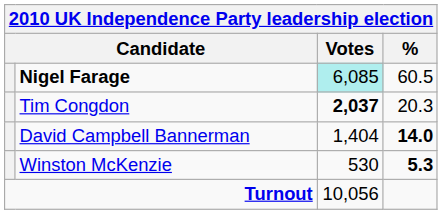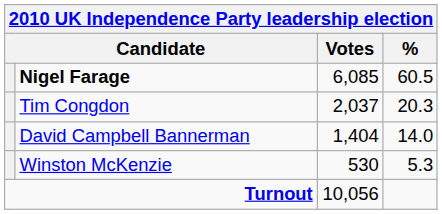Nigel Farage | Votes: paleturquoise background -> no background
Tim Congdon | Votes: bold -> normal
David Campbell Bannerman | %: bold -> normal
Winston McKenzie | %: bold -> normal
